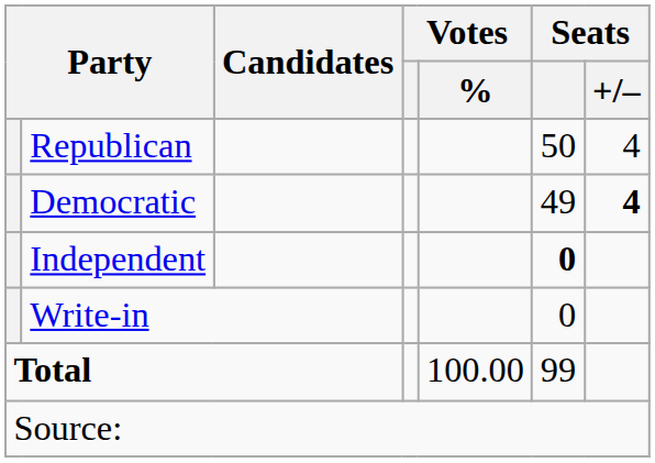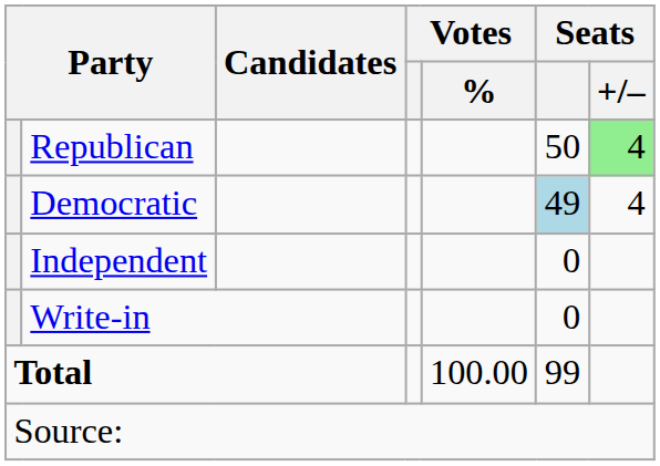Republican | Seats / +/–: no background -> lightgreen background
Democratic | column 6: no background -> lightblue background
Democratic | Seats / +/–: bold -> normal
Independent | column 6: bold -> normal
